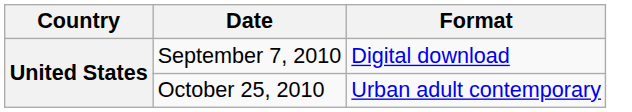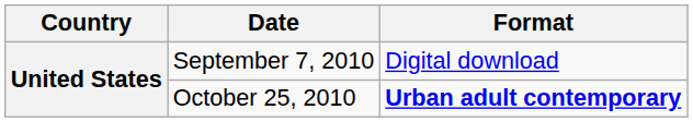October 25, 2010 | Format: normal -> bold
